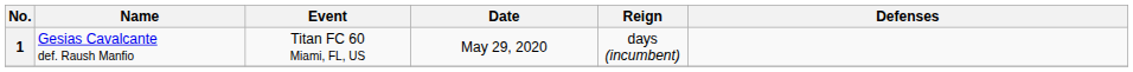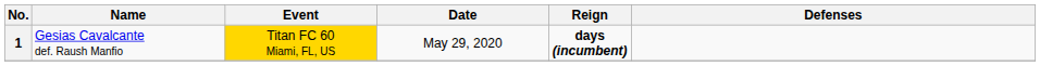1 | Event: no background -> gold background
1 | Reign: normal -> bold
